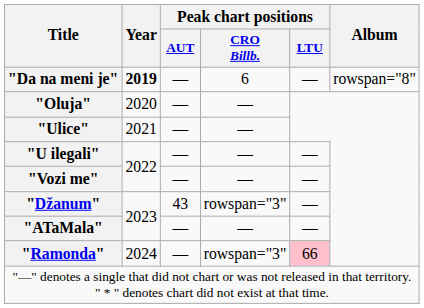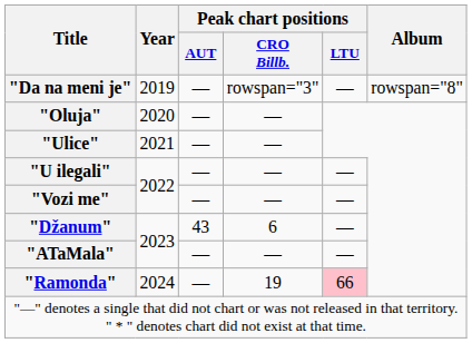"Da na meni je" | Year: bold -> normal
"Da na meni je" | Peak chart positions / CRO Billb.: 6 -> rowspan="3"
"Džanum" | Peak chart positions / CRO Billb.: rowspan="3" -> 6
"Ramonda" | Peak chart positions / CRO Billb.: rowspan="3" -> 19
